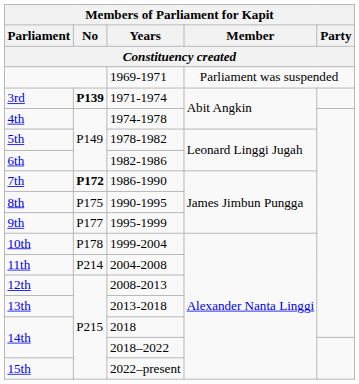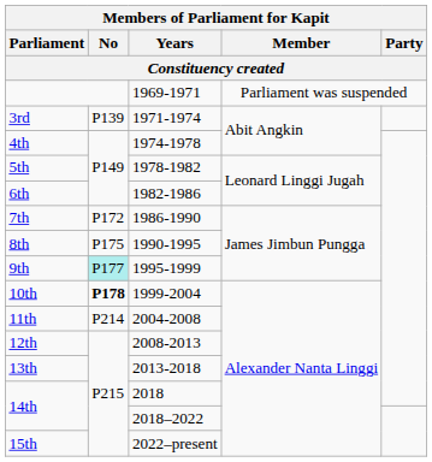3rd | No: bold -> normal
7th | No: bold -> normal
9th | No: no background -> paleturquoise background
10th | No: normal -> bold
